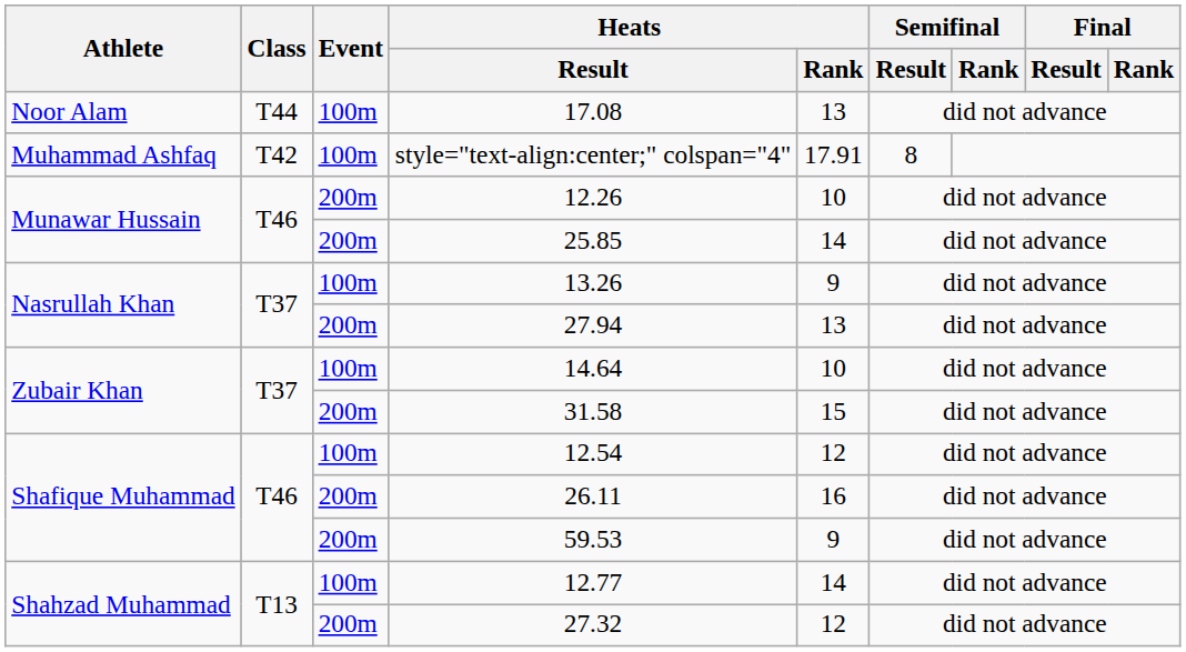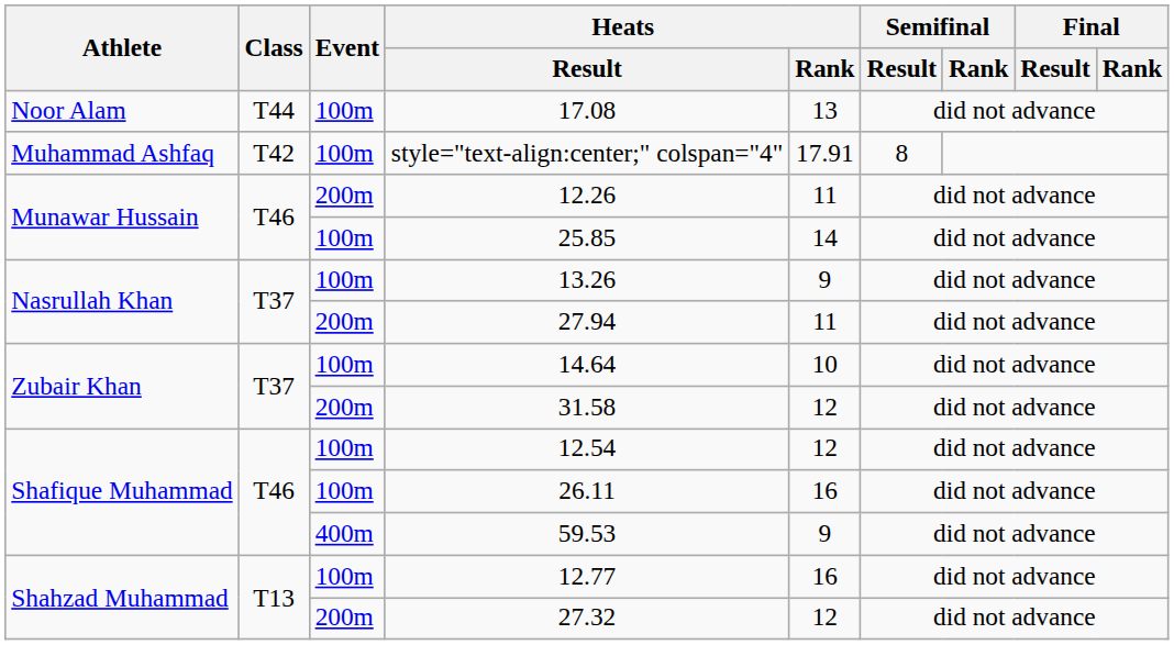12.26 | Heats / Rank: 10 -> 11
25.85 | Event: 200m -> 100m
27.94 | Heats / Rank: 13 -> 11
31.58 | Heats / Rank: 15 -> 12
26.11 | Event: 200m -> 100m
59.53 | Event: 200m -> 400m
12.77 | Heats / Rank: 14 -> 16
